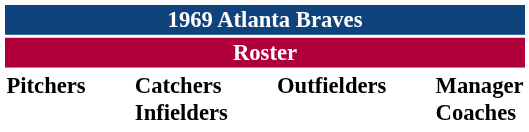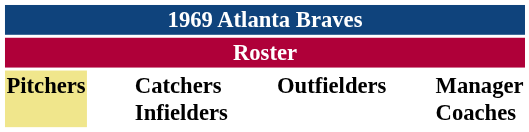Pitchers | column 1: no background -> khaki background
